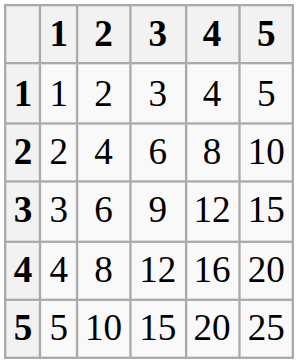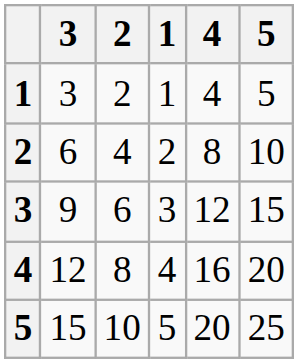columns swapped: 1 <-> 3
